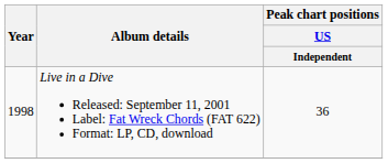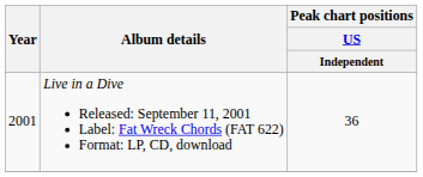row 4 | Year: 1998 -> 2001
